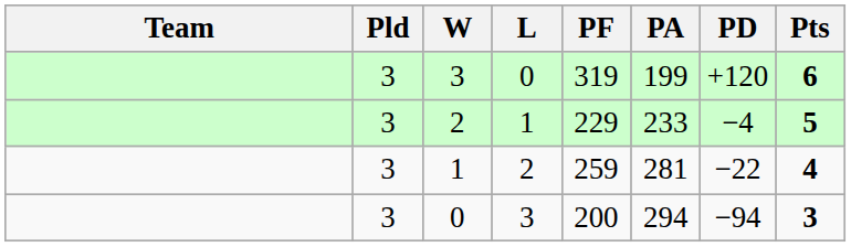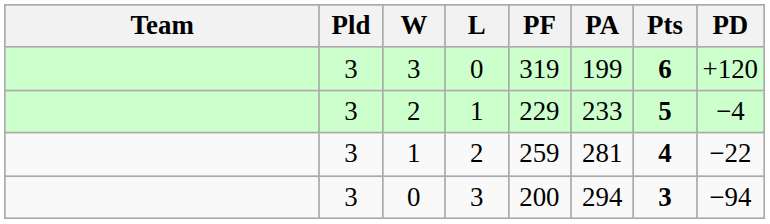columns swapped: PD <-> Pts
